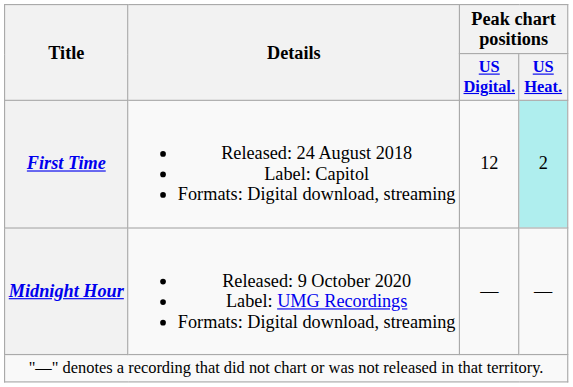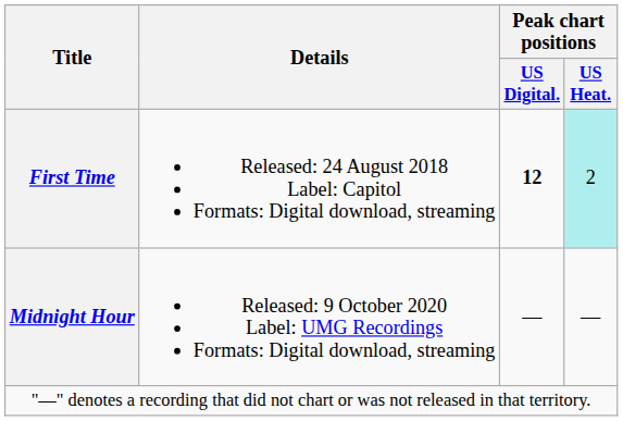First Time | Peak chart positions / US Digital.: normal -> bold
